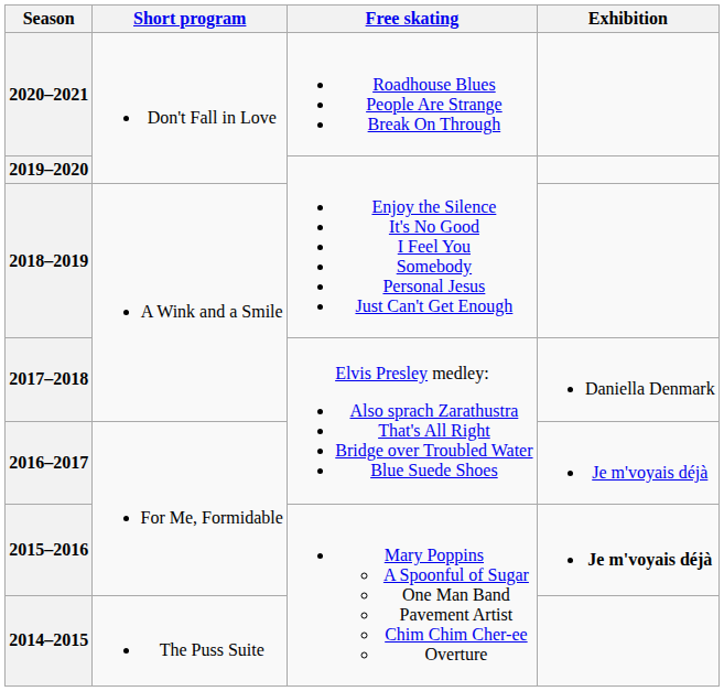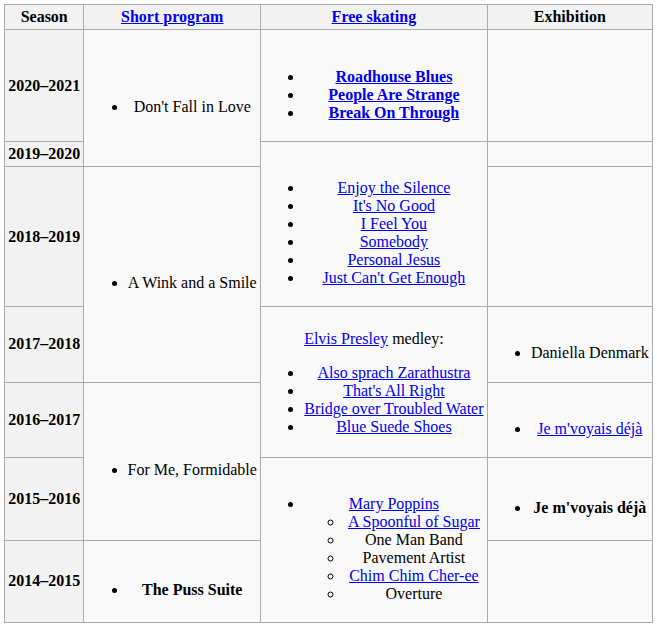2020–2021 | Free skating: normal -> bold
2014–2015 | Short program: normal -> bold
